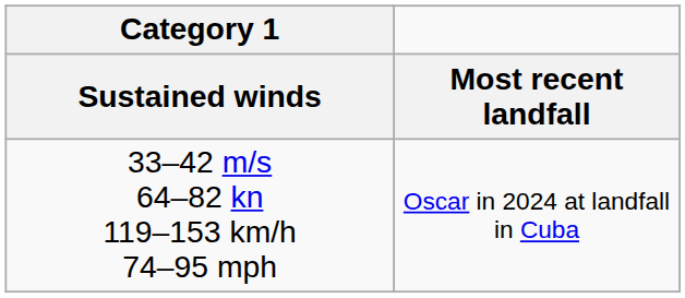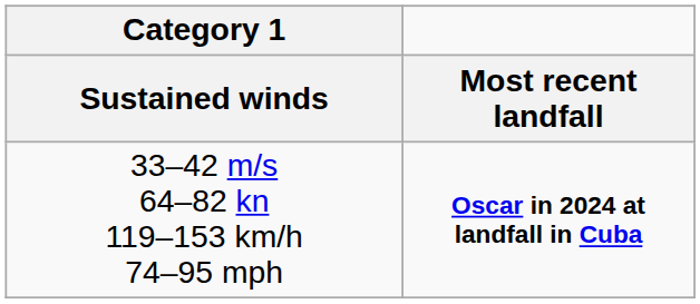33–42 m/s 64–82 kn 119–153 km/h 74–95 mph | Most recent landfall: normal -> bold
